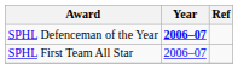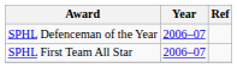SPHL Defenceman of the Year | Year: bold -> normal
